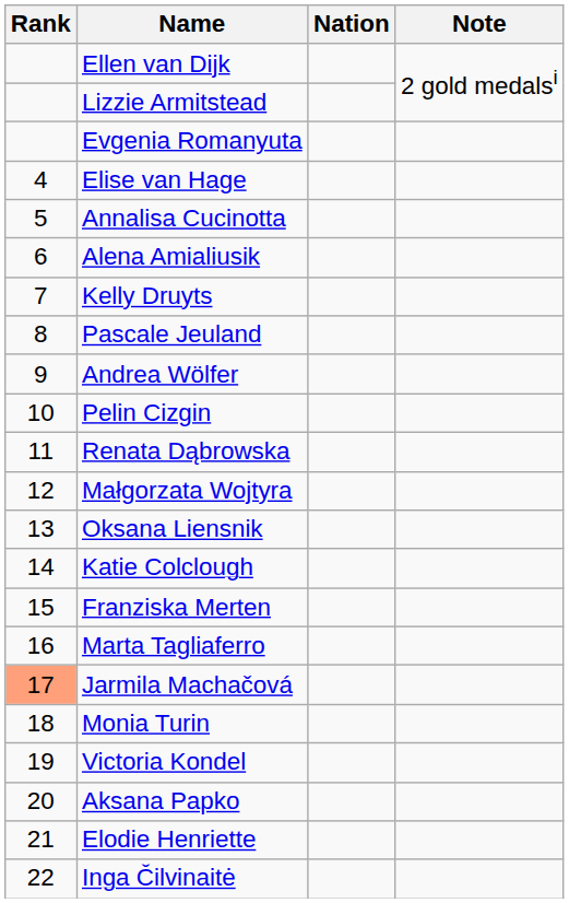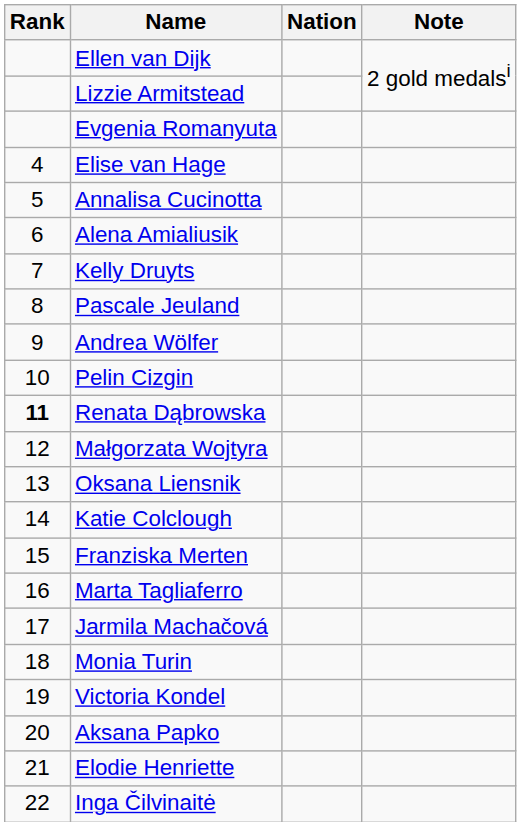Renata Dąbrowska | Rank: normal -> bold
Jarmila Machačová | Rank: lightsalmon background -> no background
